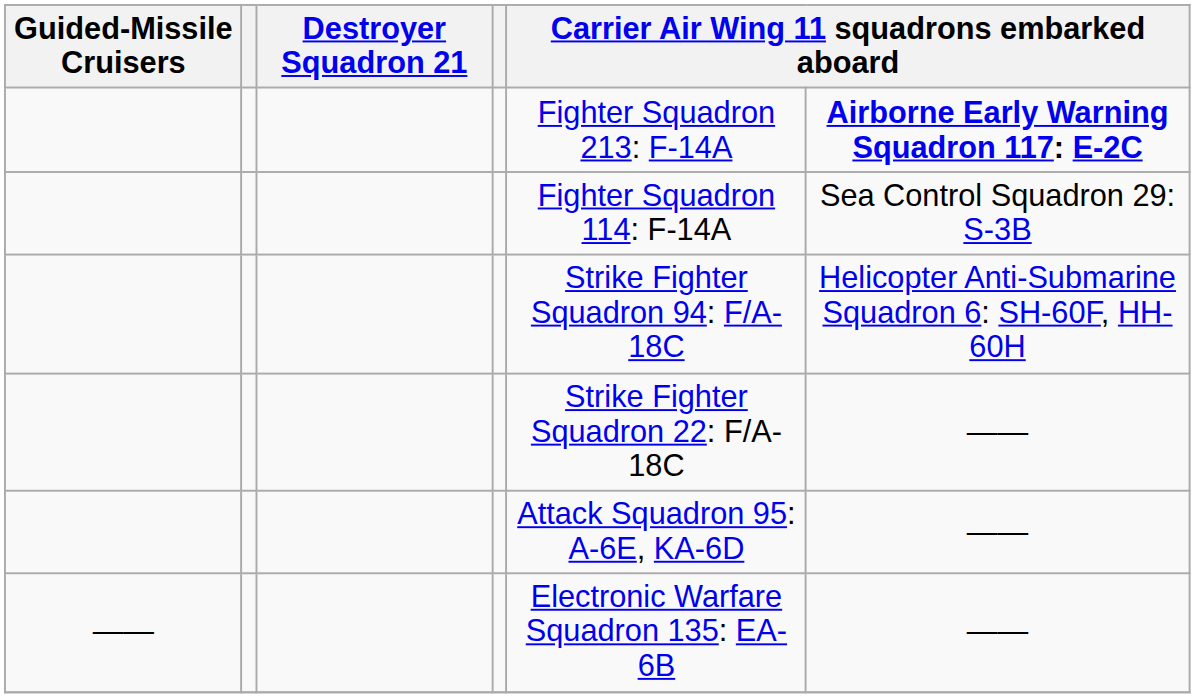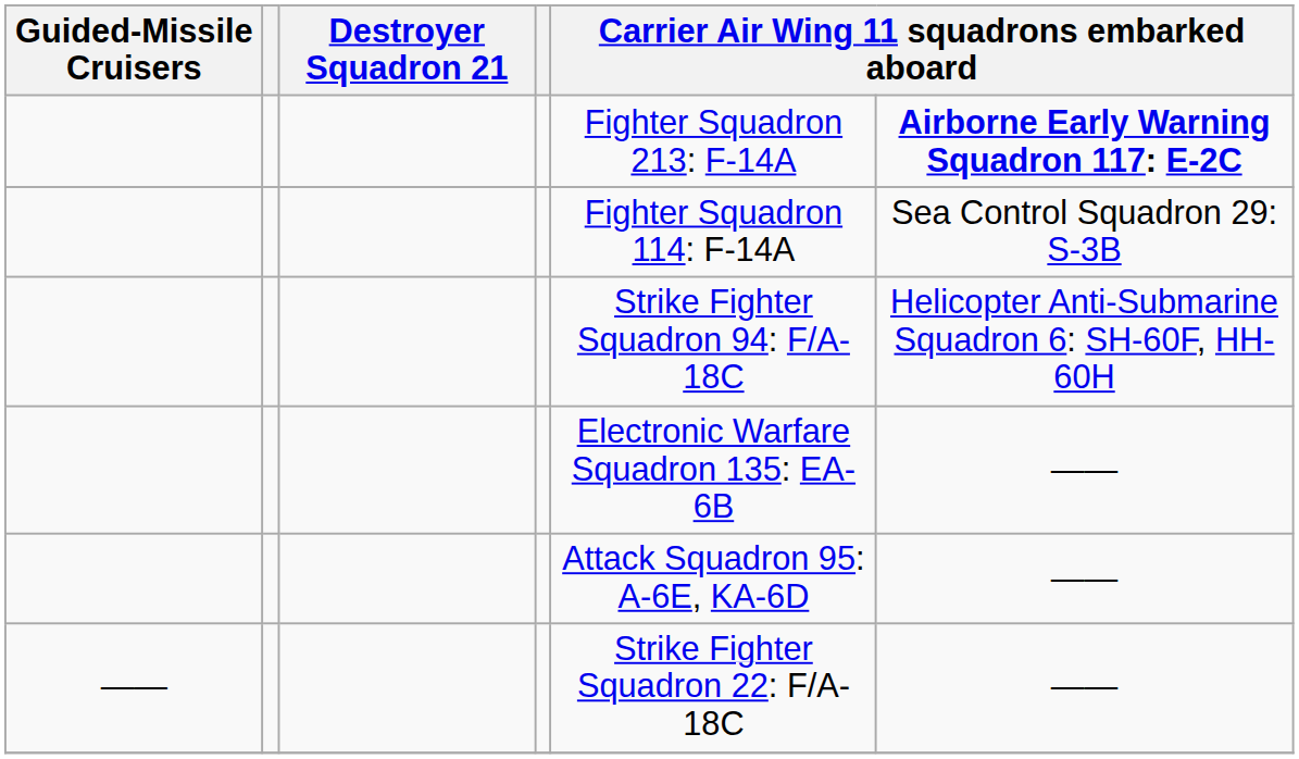row 5 | column 5: Strike Fighter Squadron 22: F/A-18C -> Electronic Warfare Squadron 135: EA-6B
row 7 | column 5: Electronic Warfare Squadron 135: EA-6B -> Strike Fighter Squadron 22: F/A-18C
